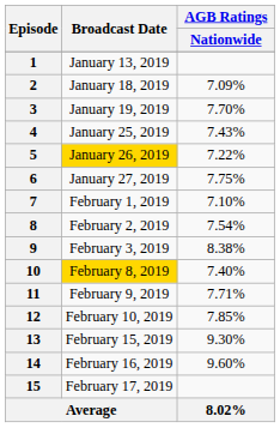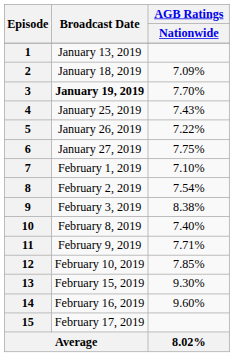3 | Broadcast Date: normal -> bold
5 | Broadcast Date: gold background -> no background
10 | Broadcast Date: gold background -> no background
